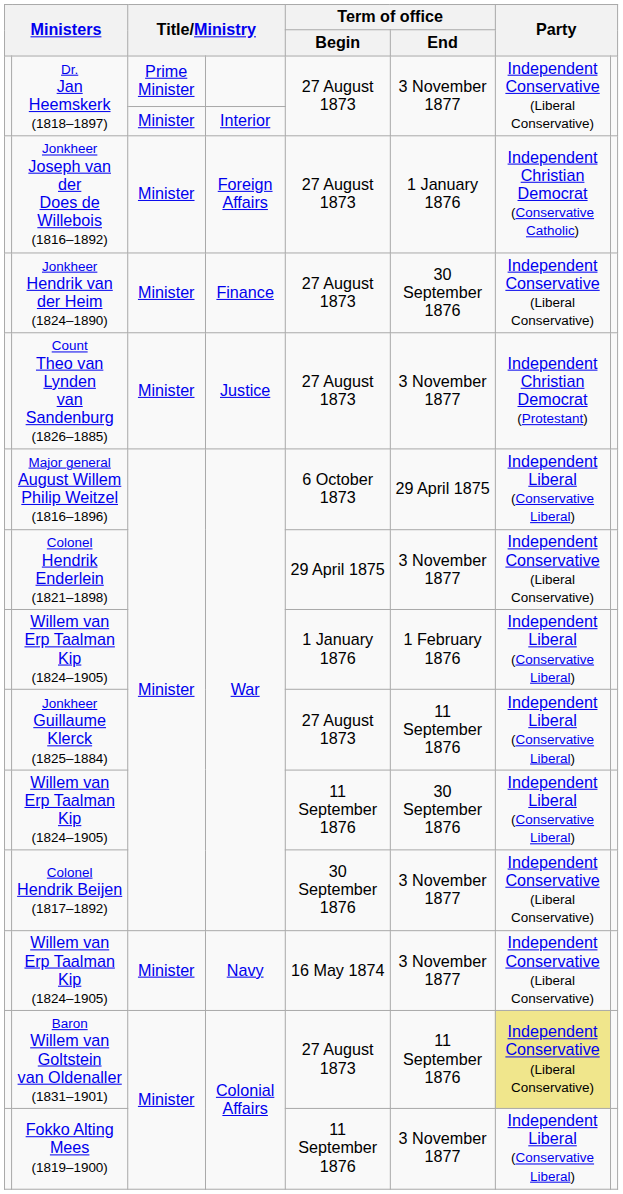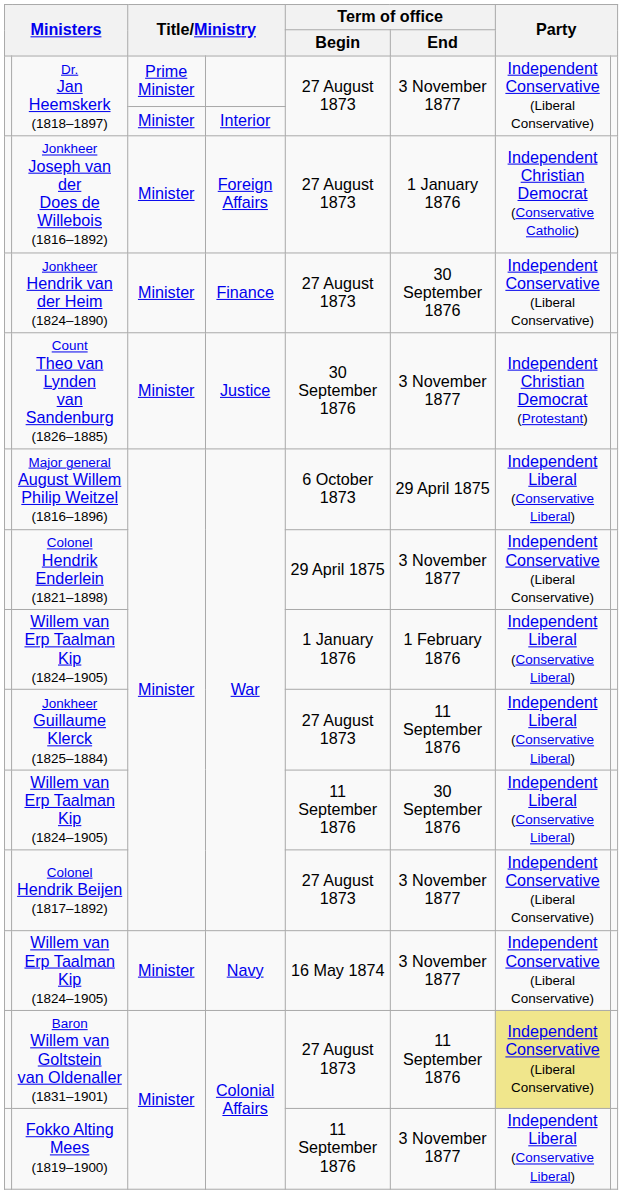Count Theo van Lynden van Sandenburg (1826–1885) | Term of office / Begin: 27 August 1873 -> 30 September 1876
Colonel Hendrik Beijen (1817–1892) | Term of office / Begin: 30 September 1876 -> 27 August 1873
